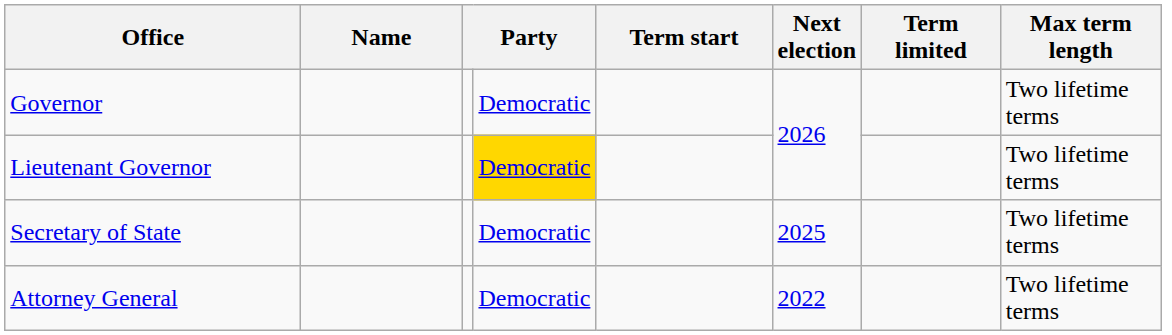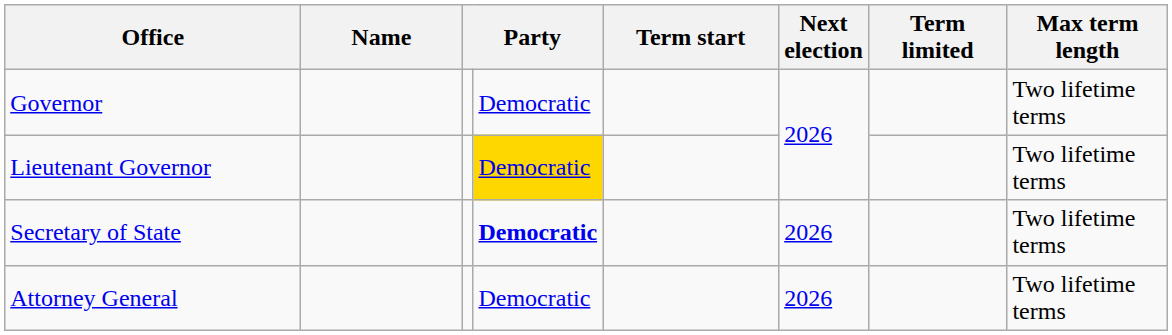Secretary of State | column 4: normal -> bold
Secretary of State | Next election: 2025 -> 2026
Attorney General | Next election: 2022 -> 2026
